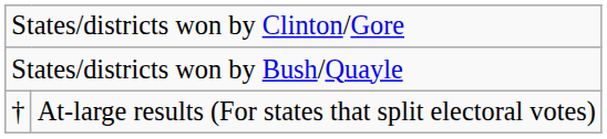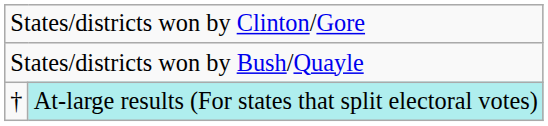† | column 2: no background -> paleturquoise background
